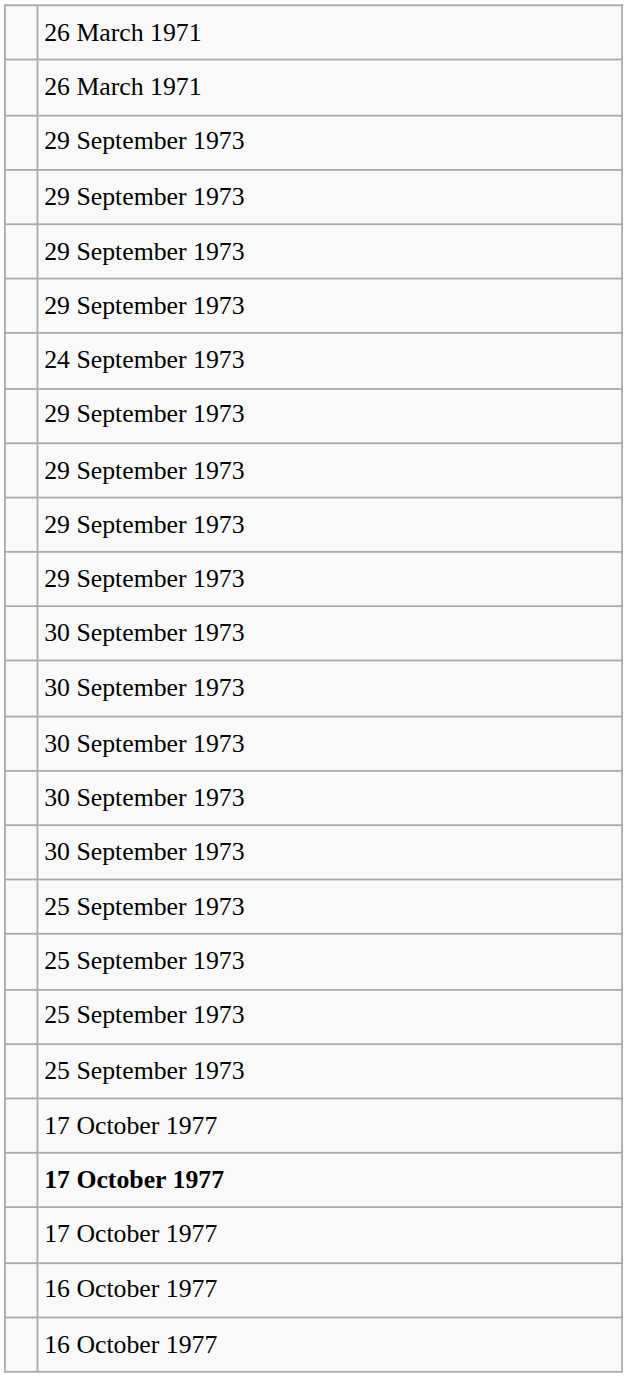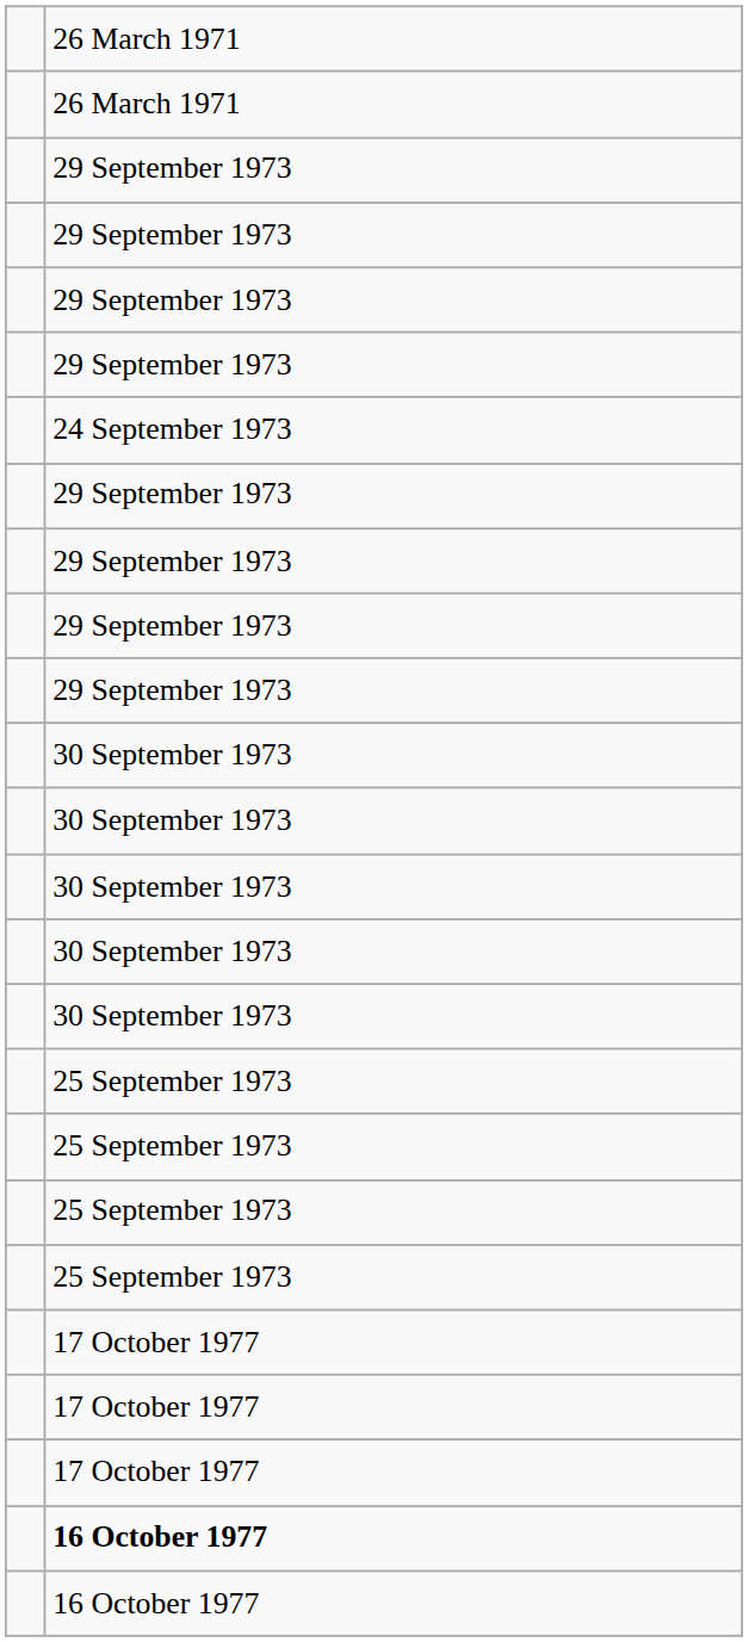row 22 | column 2: bold -> normal
row 24 | column 2: normal -> bold
